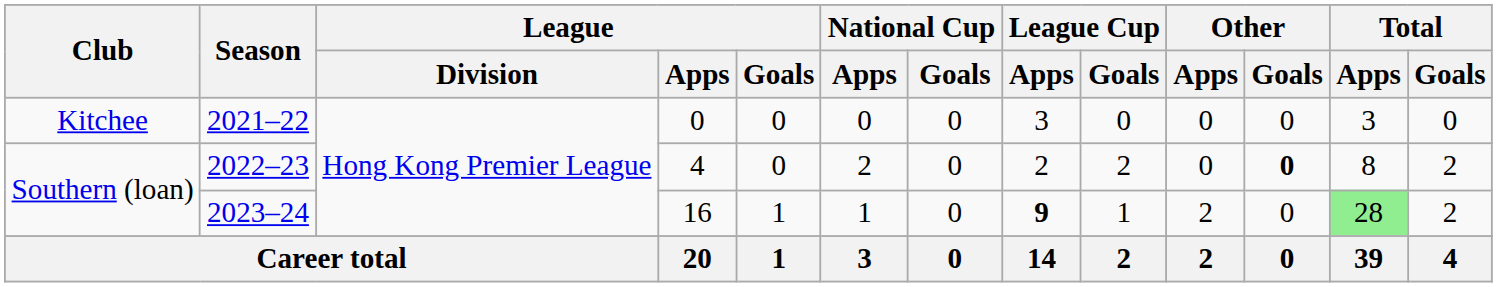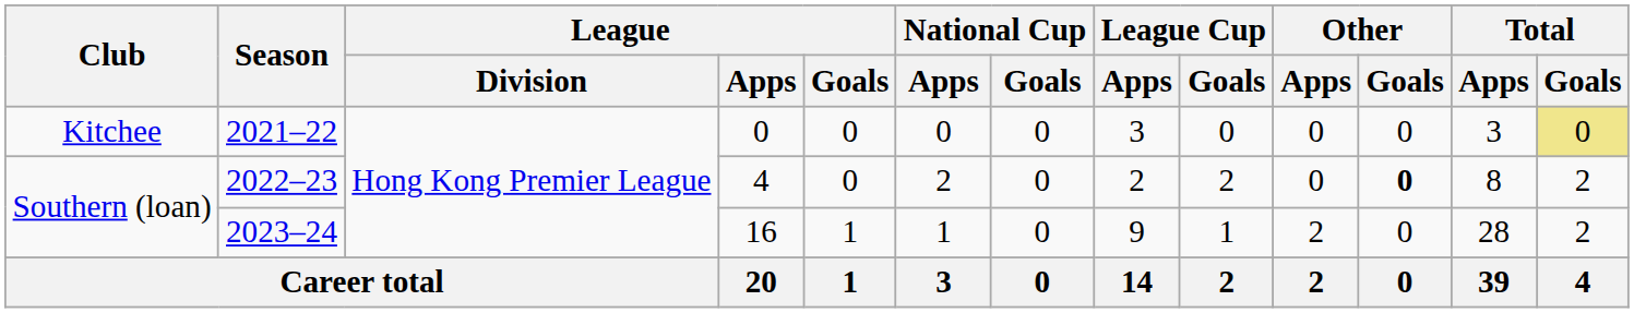2021–22 | Total / Goals: no background -> khaki background
2023–24 | League Cup / Apps: bold -> normal
2023–24 | Total / Apps: lightgreen background -> no background
